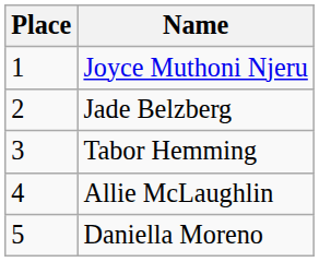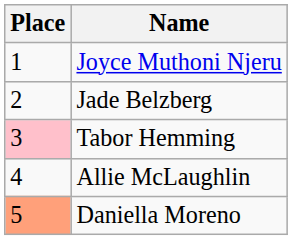Tabor Hemming | Place: no background -> pink background
Daniella Moreno | Place: no background -> lightsalmon background
